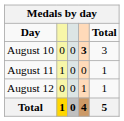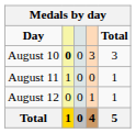August 10 | column 2: normal -> bold
August 10 | column 4: bold -> normal
